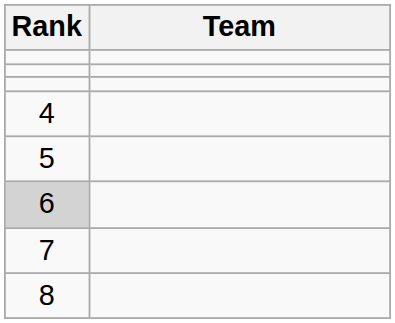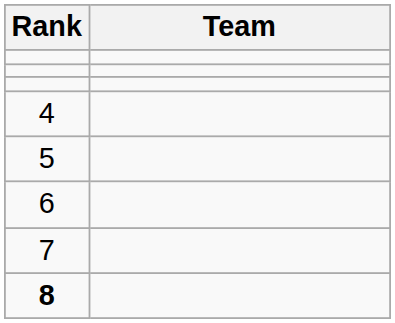row 7 | Rank: lightgrey background -> no background
row 9 | Rank: normal -> bold
